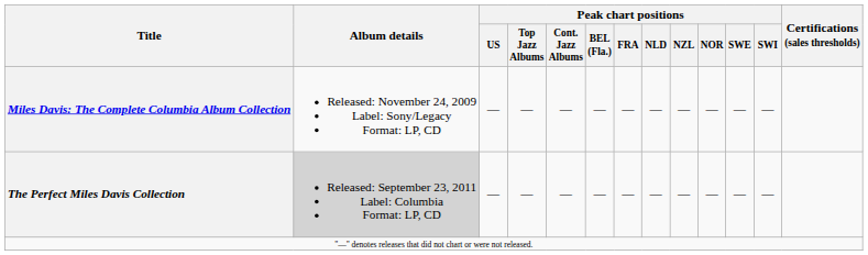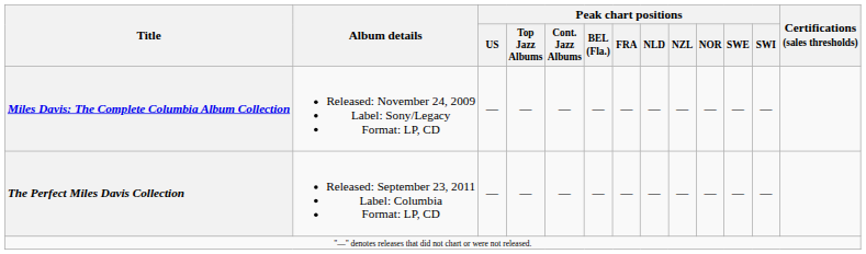The Perfect Miles Davis Collection | Album details: lightgrey background -> no background
